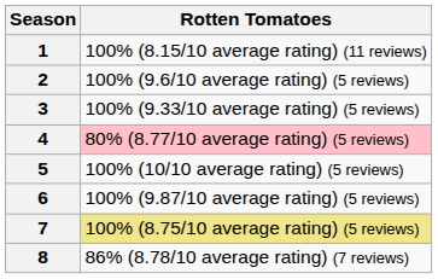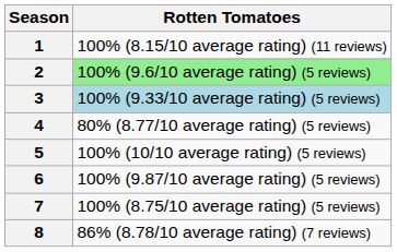row 3 | Rotten Tomatoes: no background -> lightgreen background
row 4 | Rotten Tomatoes: no background -> lightblue background
row 5 | Rotten Tomatoes: pink background -> no background
row 8 | Rotten Tomatoes: khaki background -> no background
